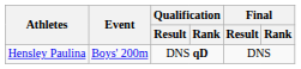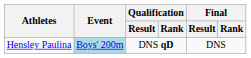Hensley Paulina | Event: no background -> lightblue background
